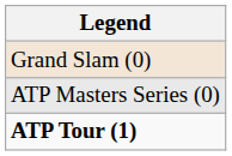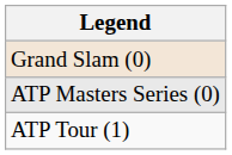row 4 | column 1: bold -> normal
